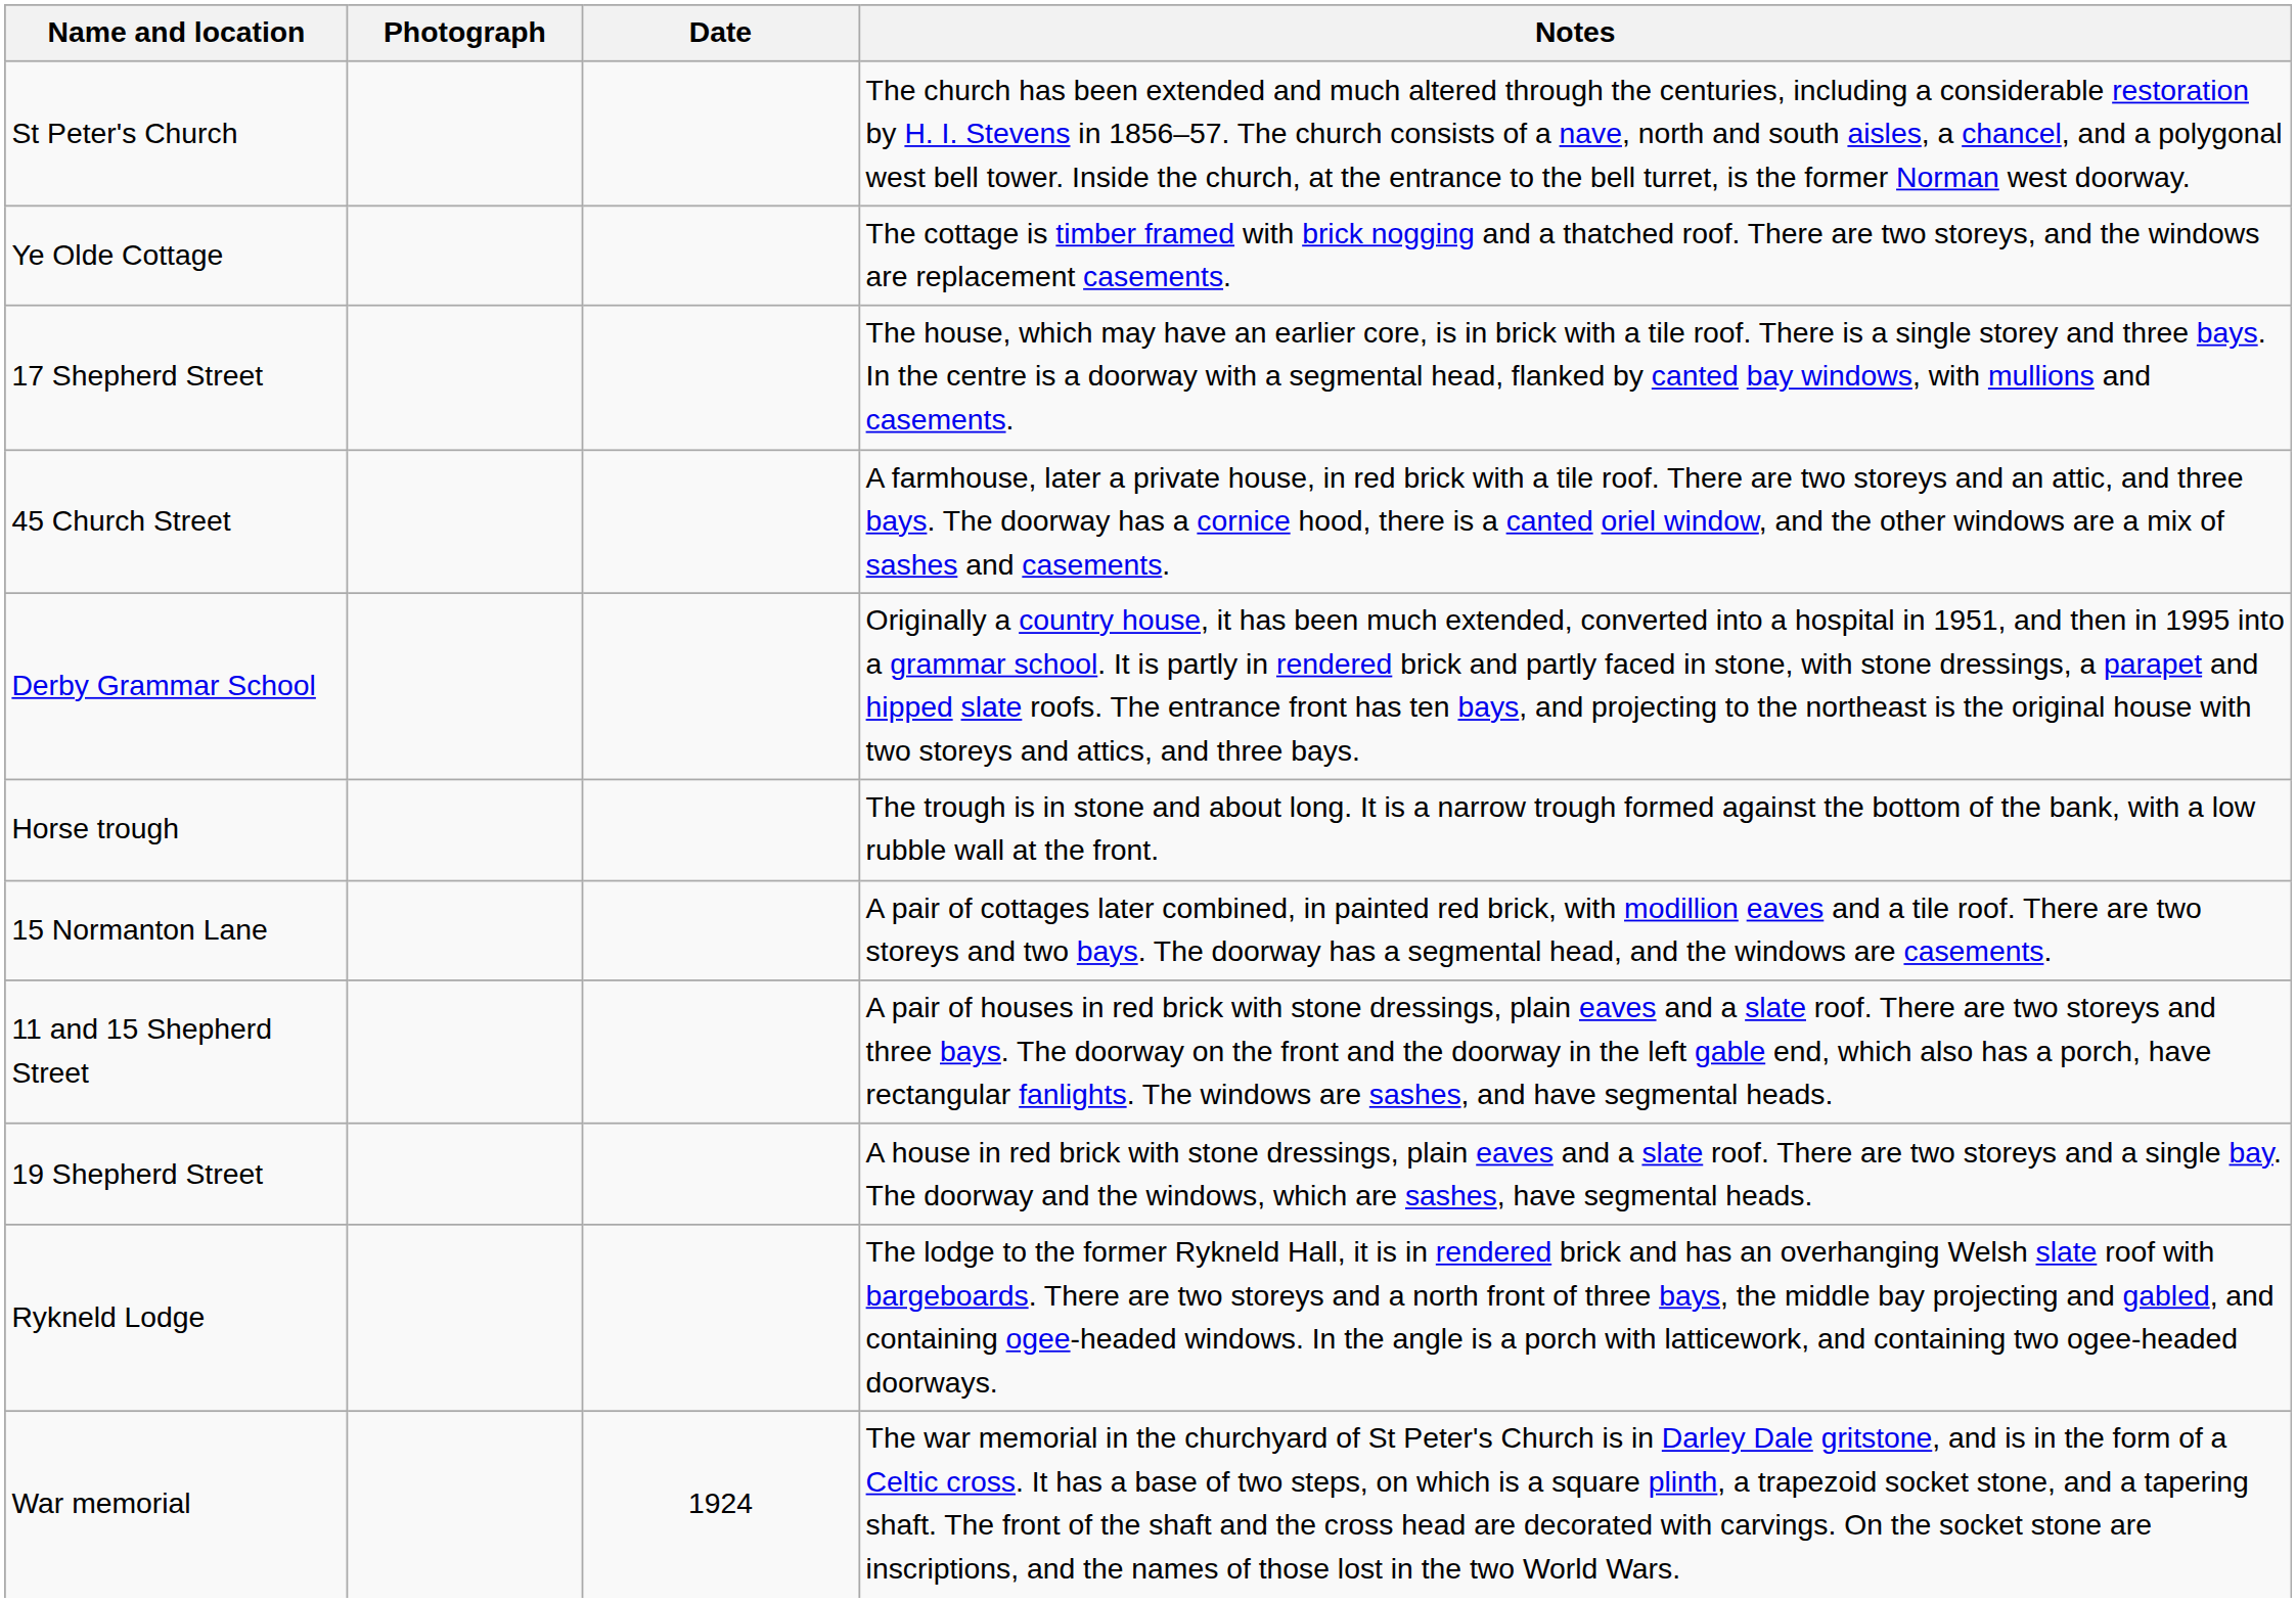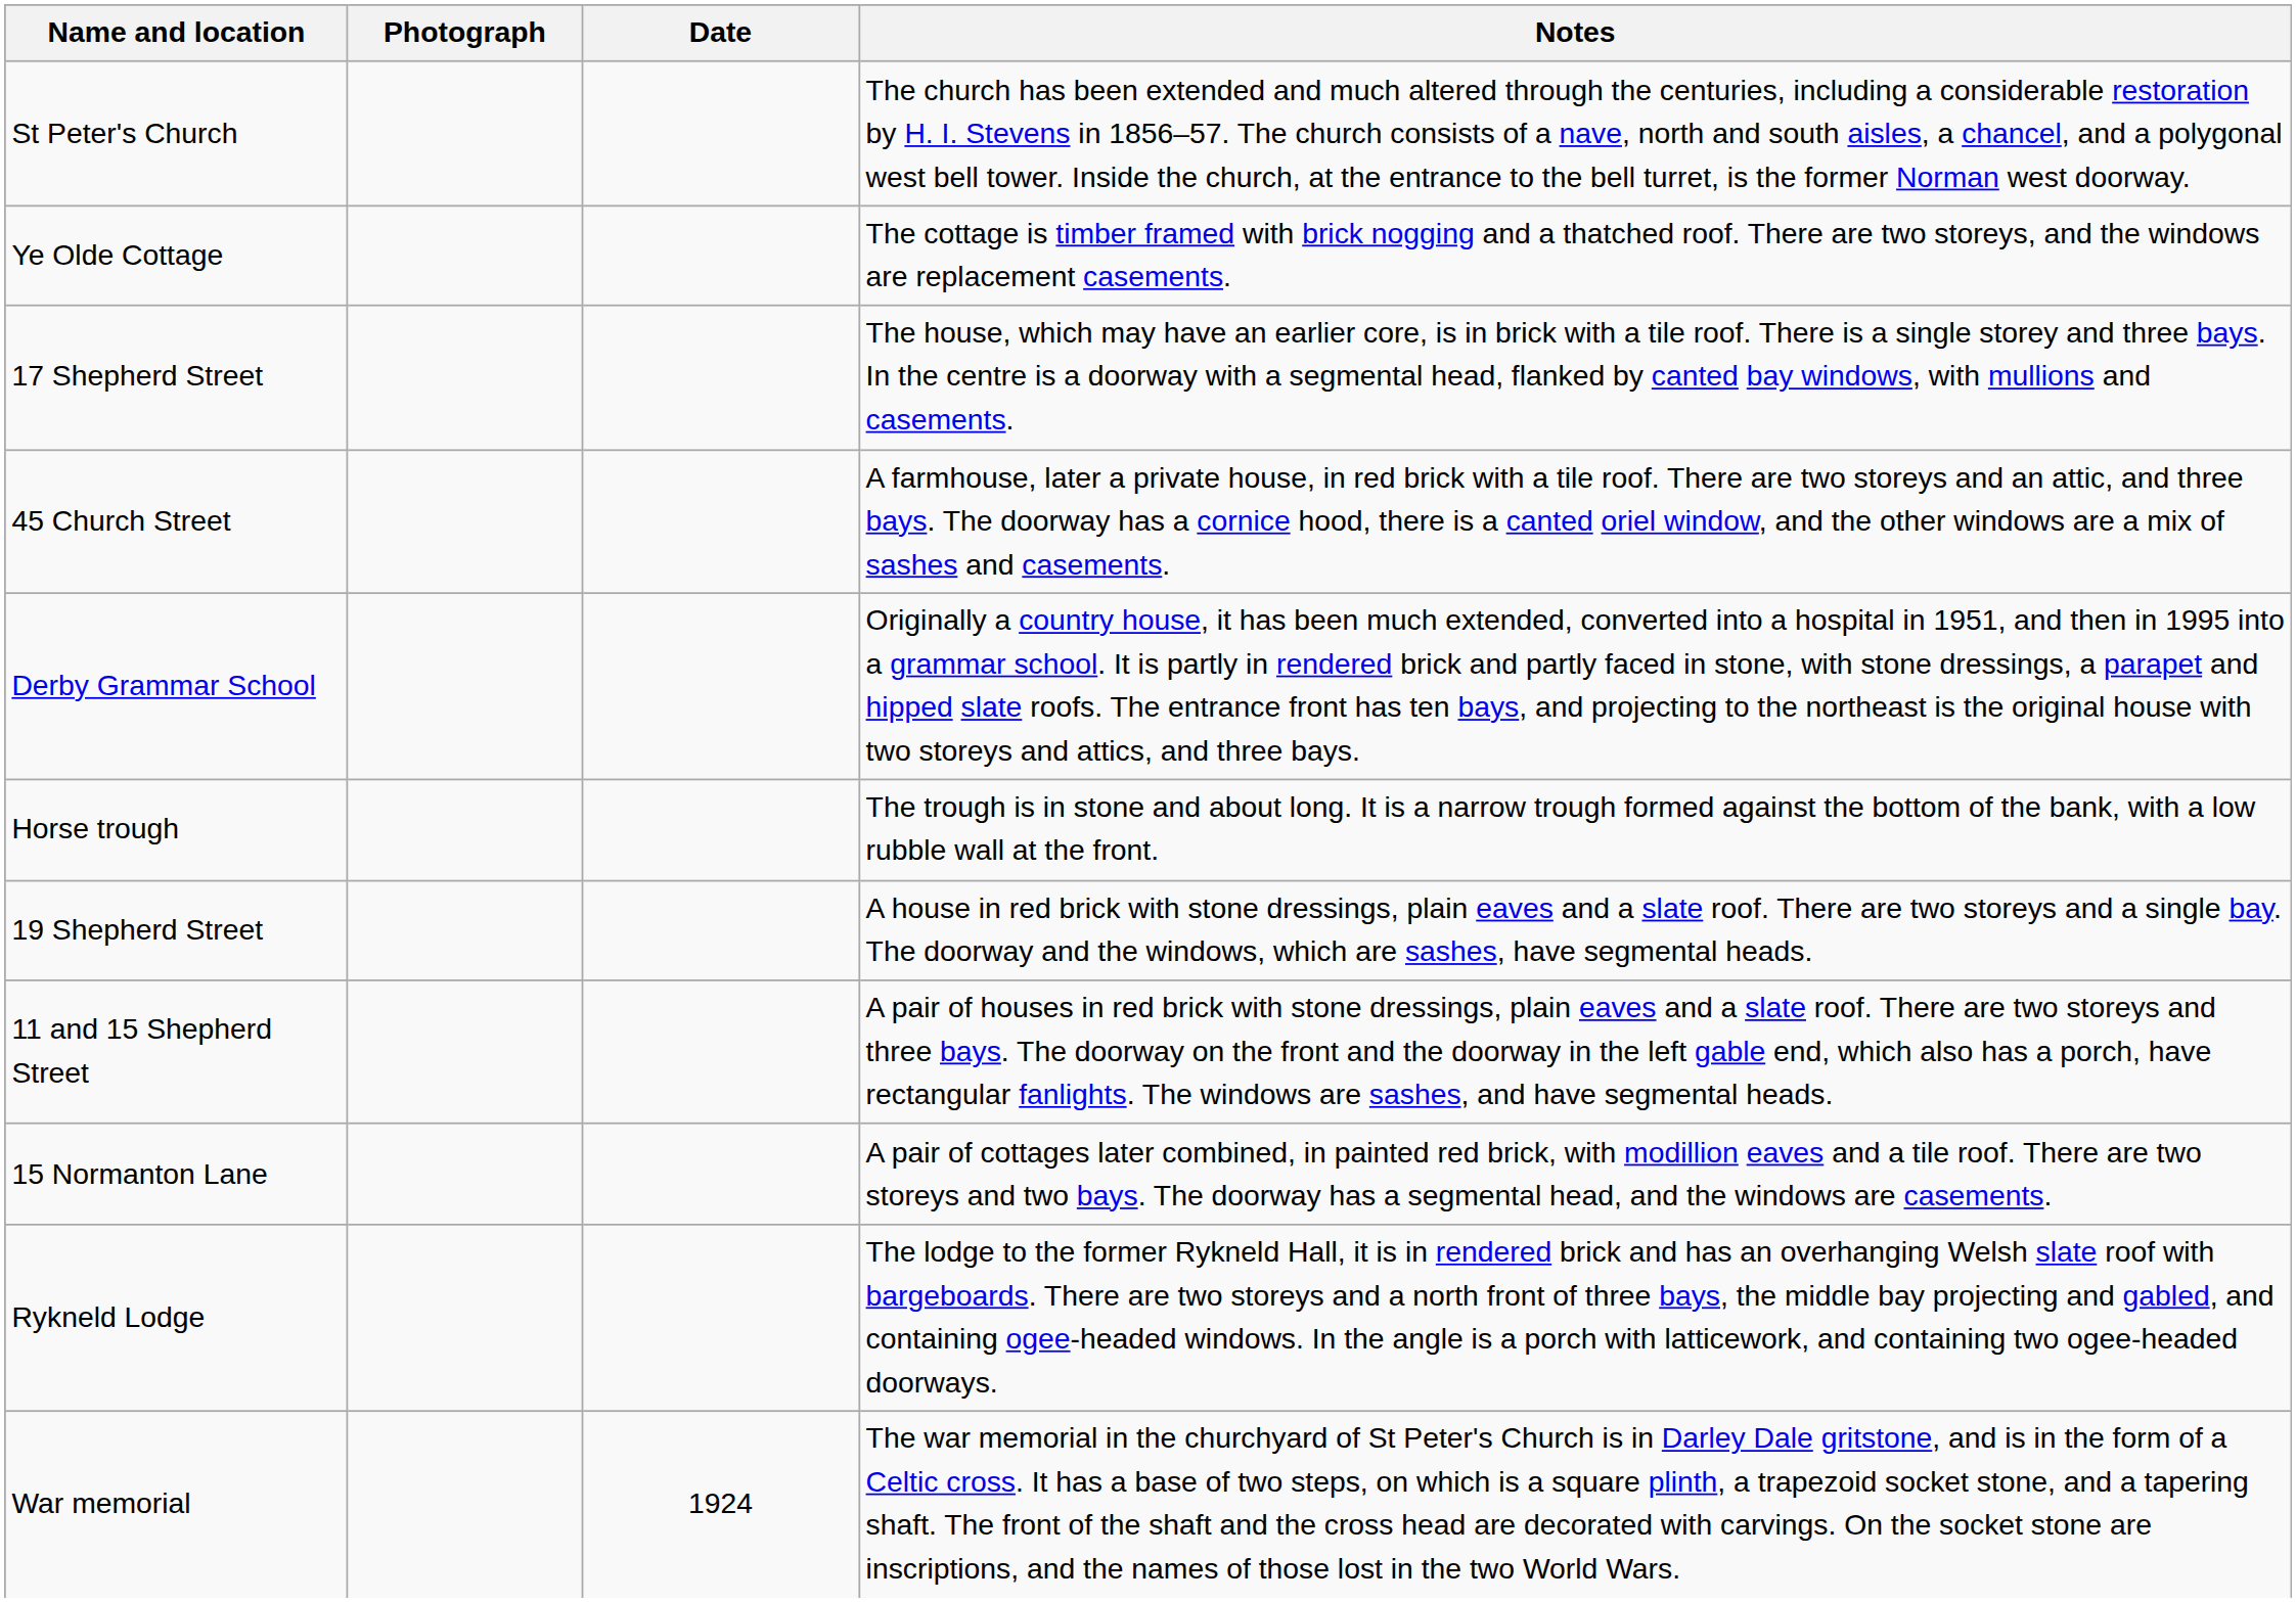rows swapped: 15 Normanton Lane <-> 19 Shepherd Street
